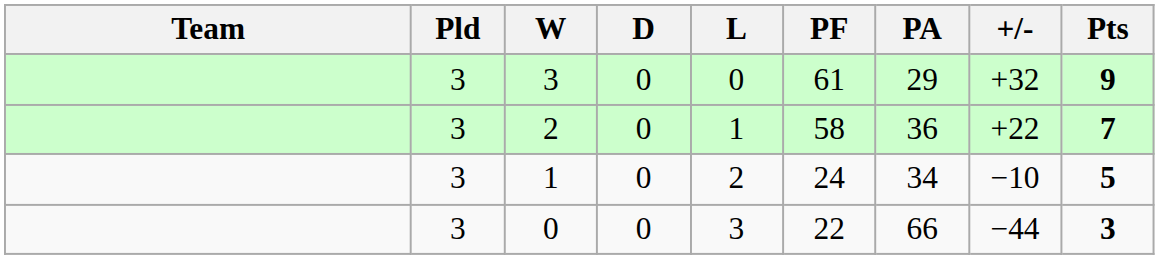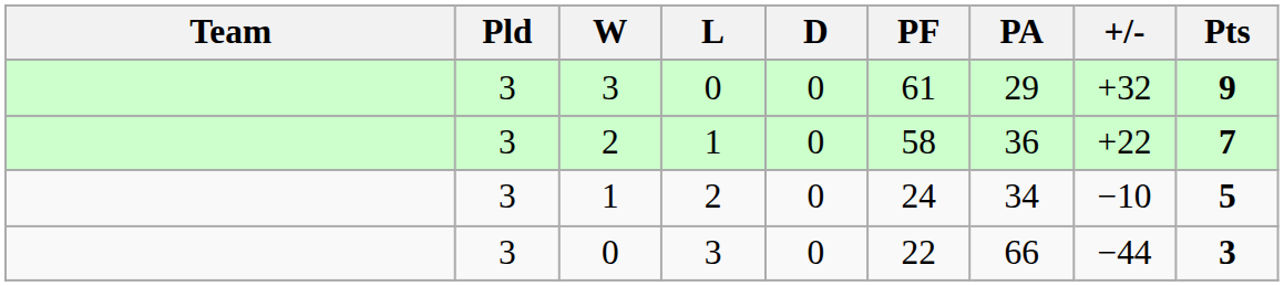columns swapped: D <-> L
